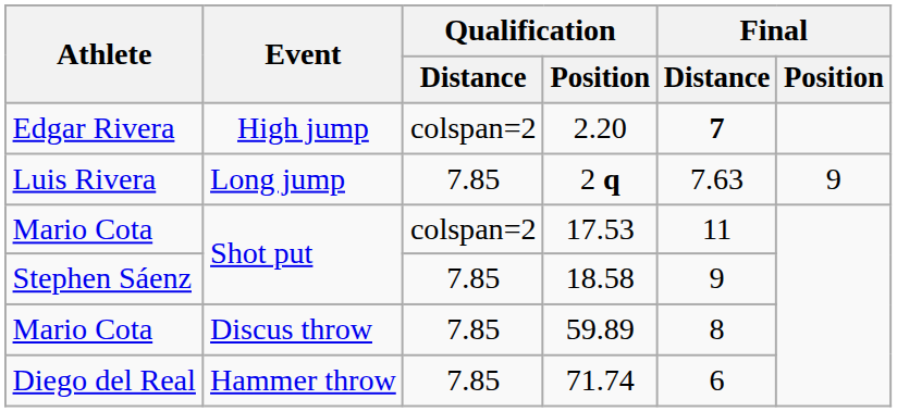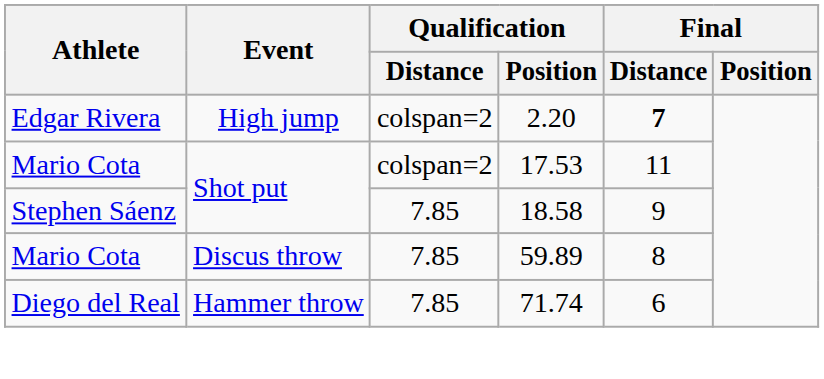- row: Luis Rivera | Long jump | 7.85 | 2 q | 7.63 | 9
